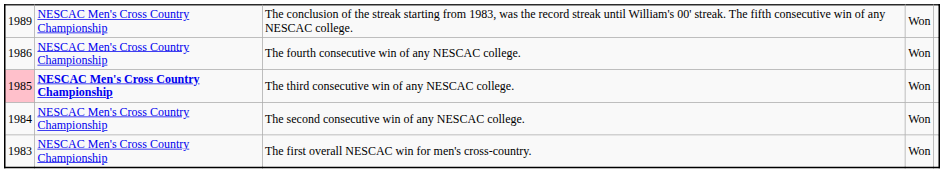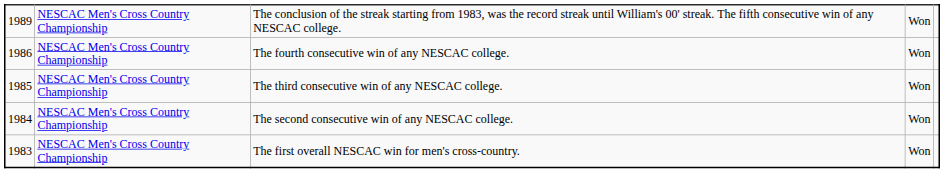The third consecutive win of any NESCAC college. | column 1: pink background -> no background
The third consecutive win of any NESCAC college. | column 2: bold -> normal
